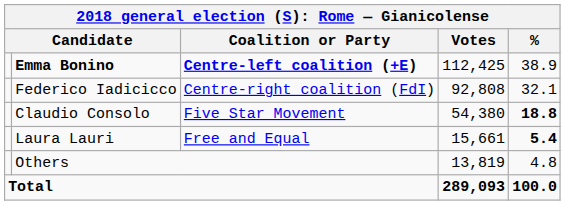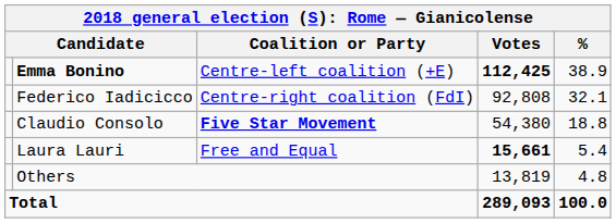Emma Bonino | Coalition or Party: bold -> normal
Emma Bonino | Votes: normal -> bold
Claudio Consolo | Coalition or Party: normal -> bold
Claudio Consolo | %: bold -> normal
Laura Lauri | Votes: normal -> bold
Laura Lauri | %: bold -> normal
